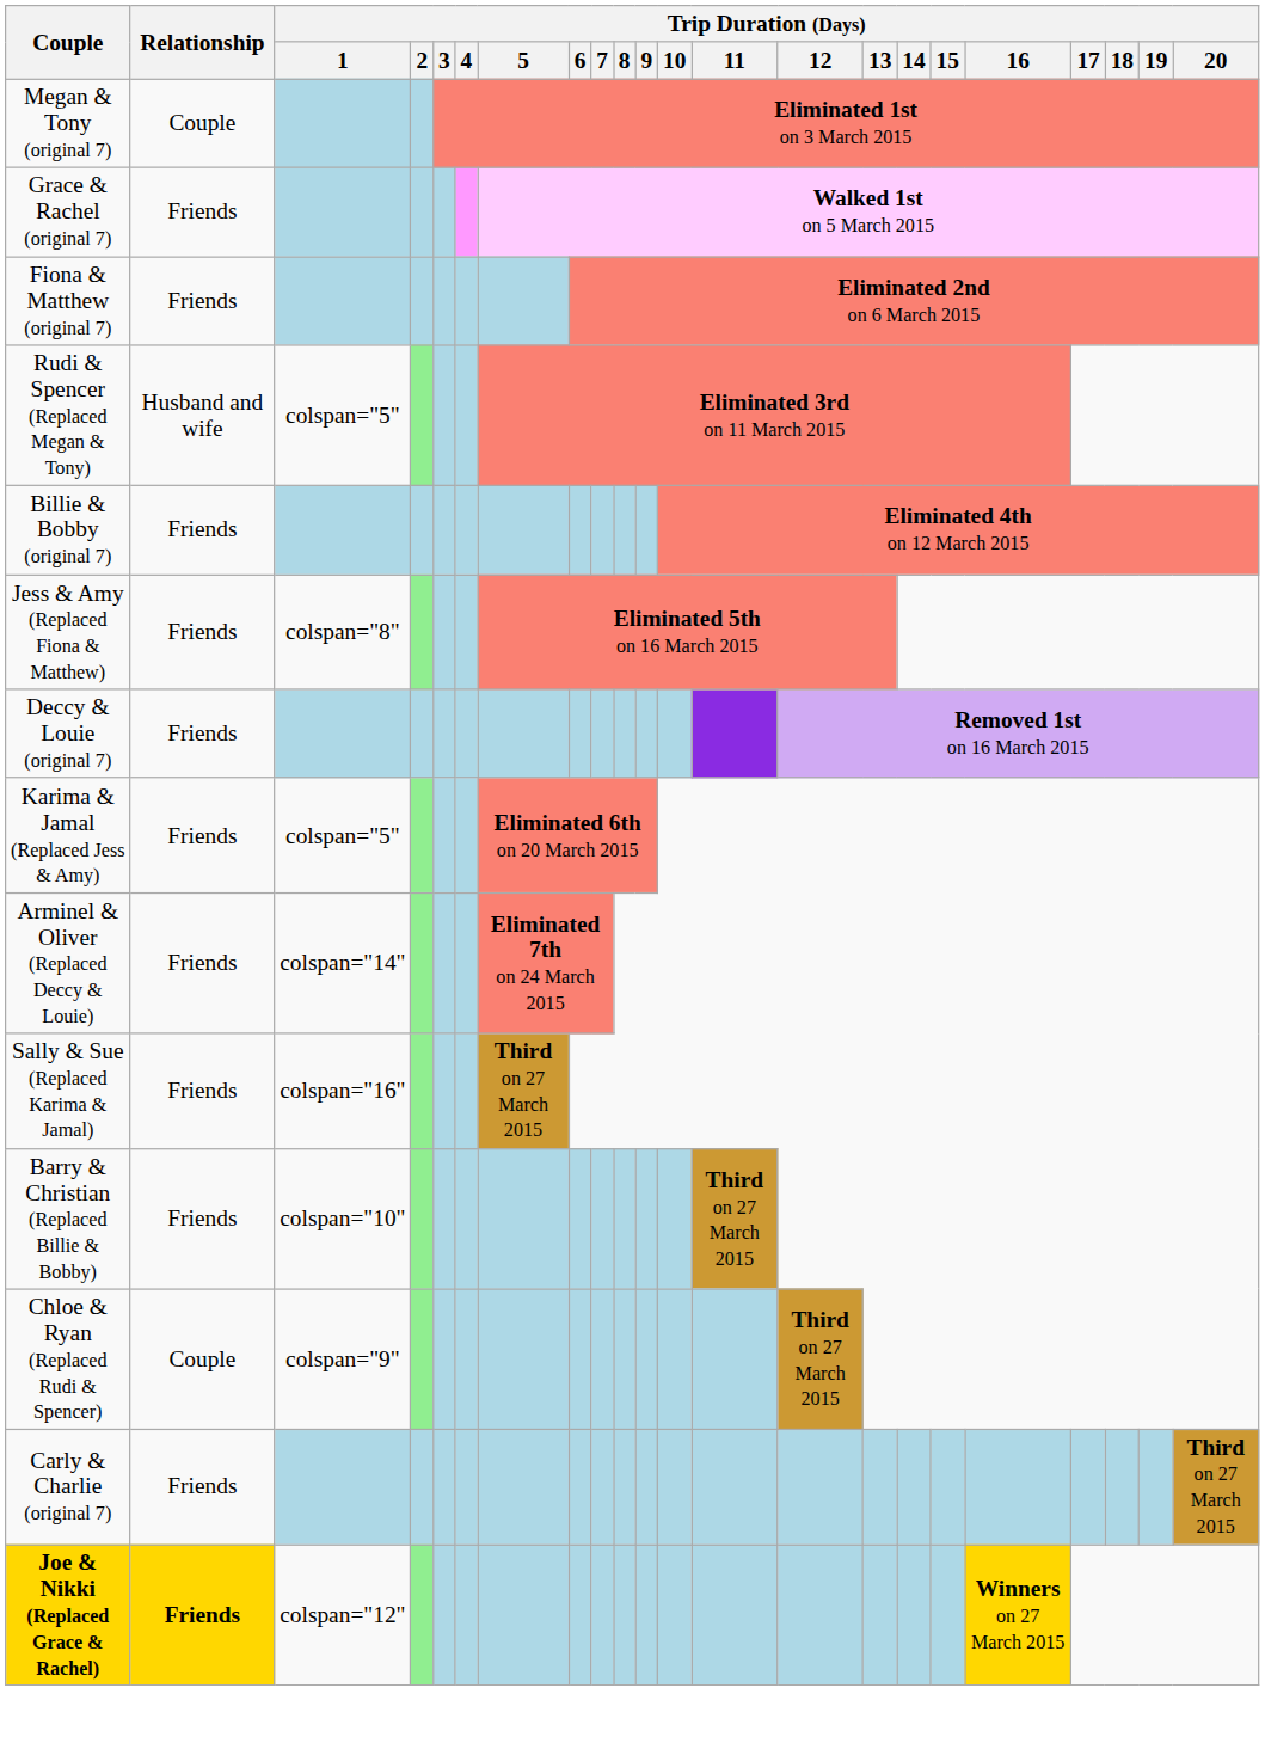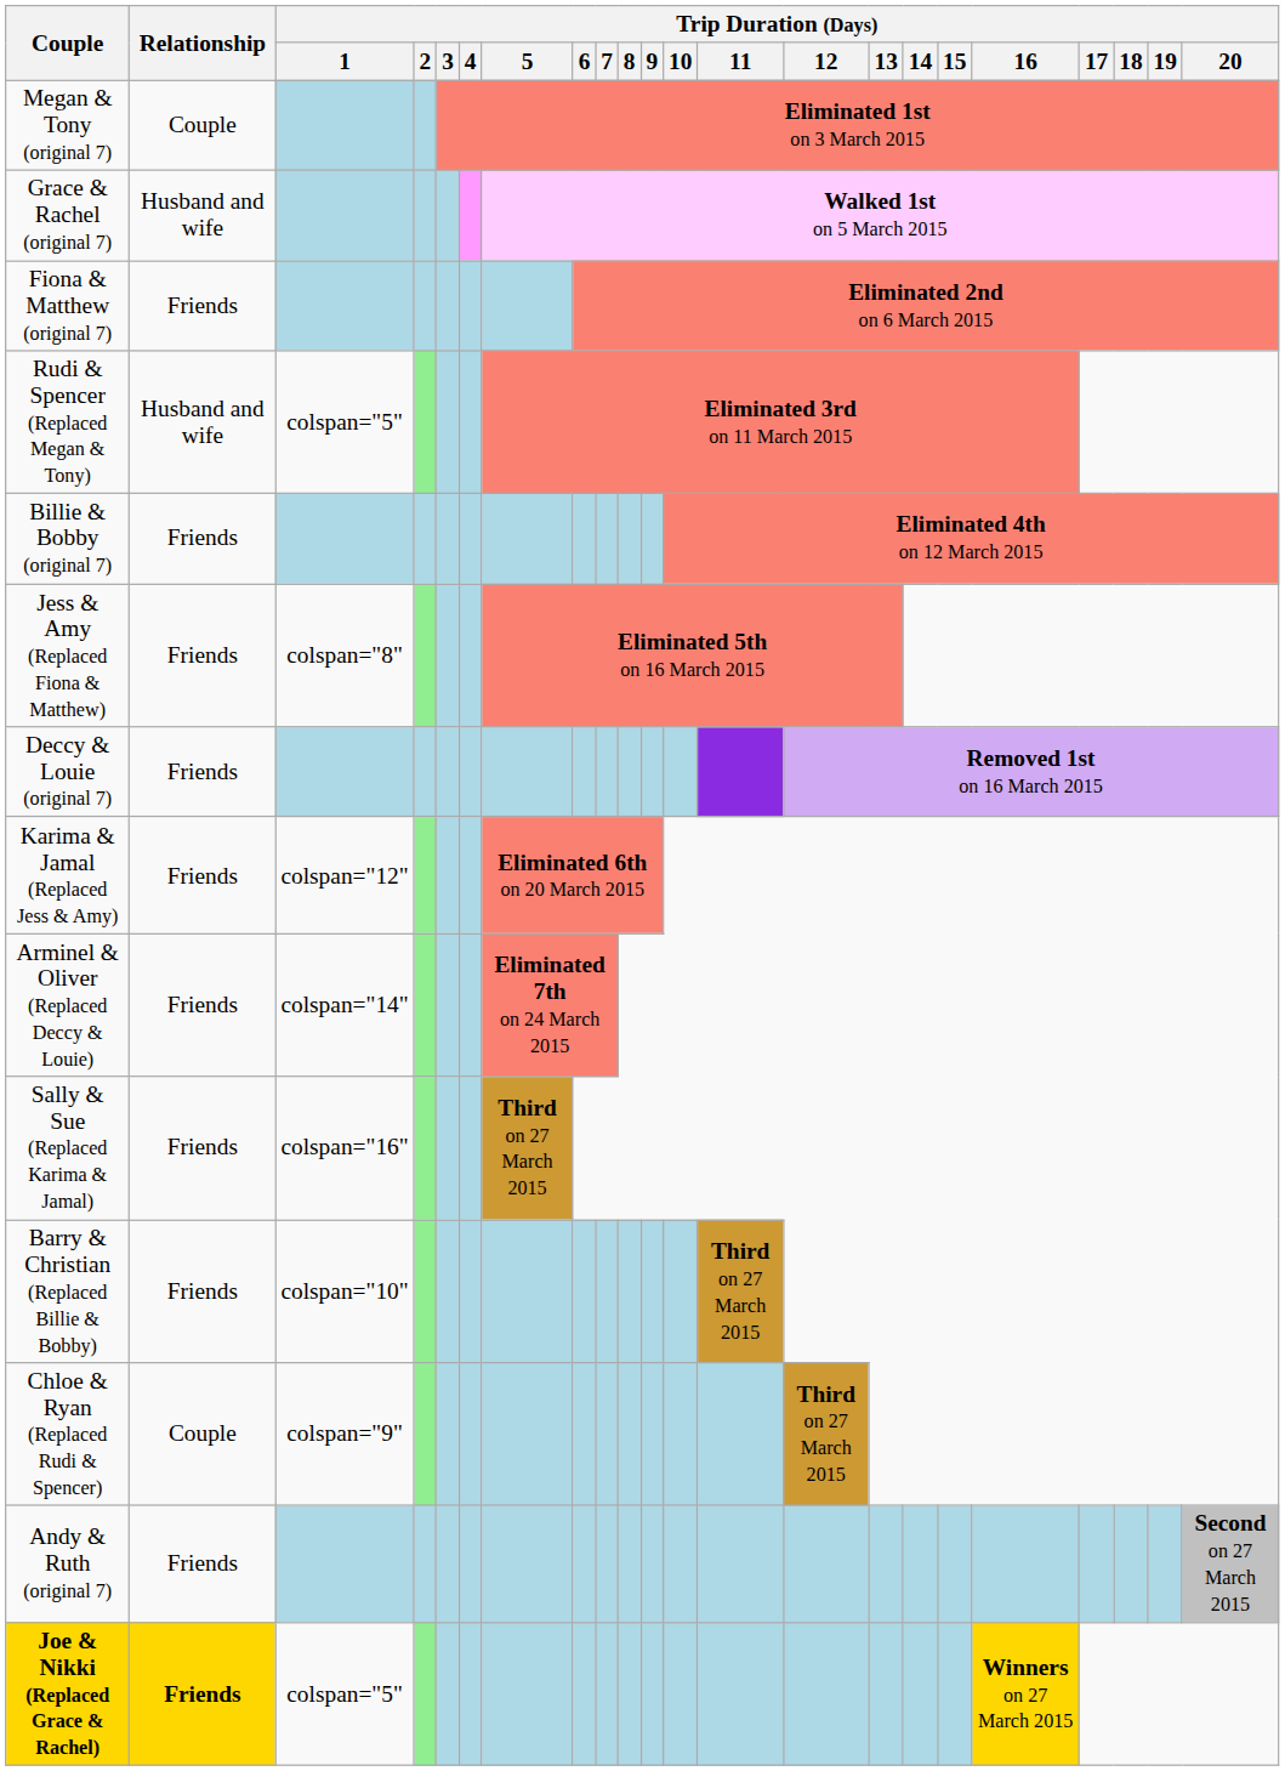Grace & Rachel (original 7) | Relationship: Friends -> Husband and wife
Karima & Jamal (Replaced Jess & Amy) | Trip Duration (Days) / 1: colspan="5" -> colspan="12"
- row: Carly & Charlie (original 7) | Friends | Third on 27 March 2015
+ row: Andy & Ruth (original 7) | Friends | Second on 27 March 2015
Joe & Nikki (Replaced Grace & Rachel) | Trip Duration (Days) / 1: colspan="12" -> colspan="5"
